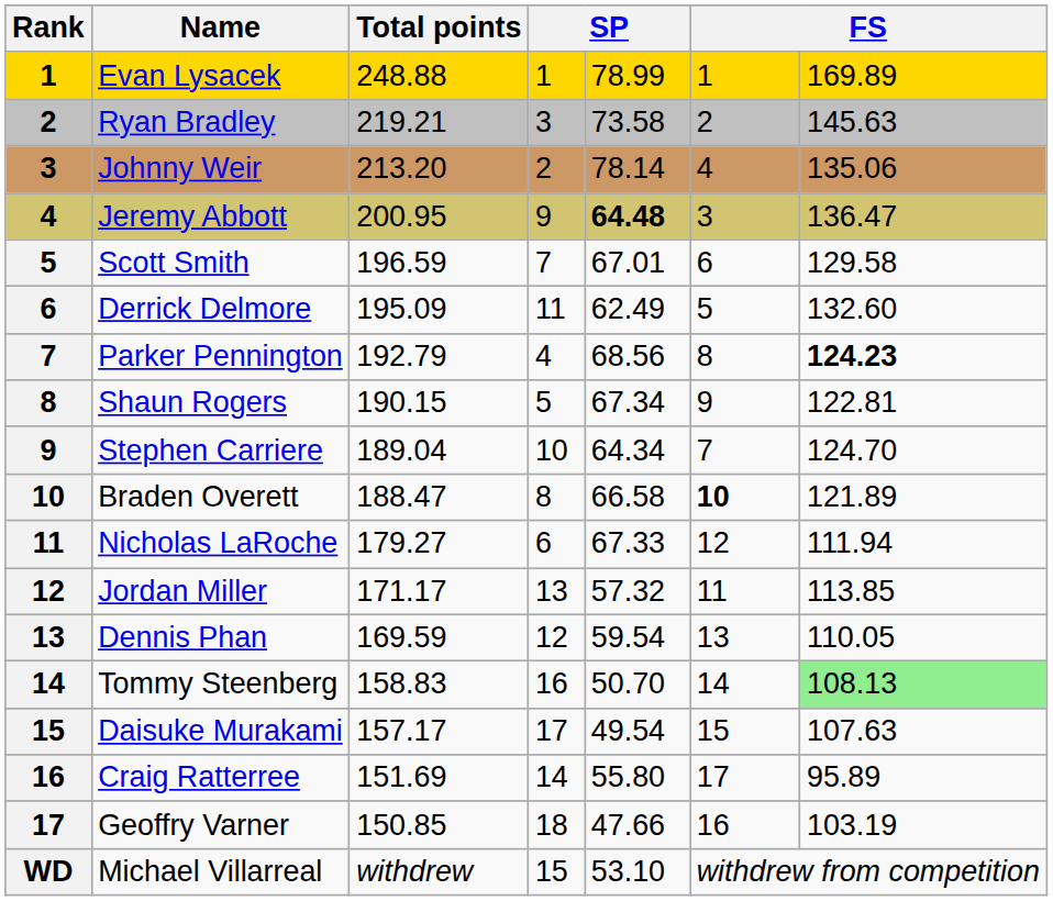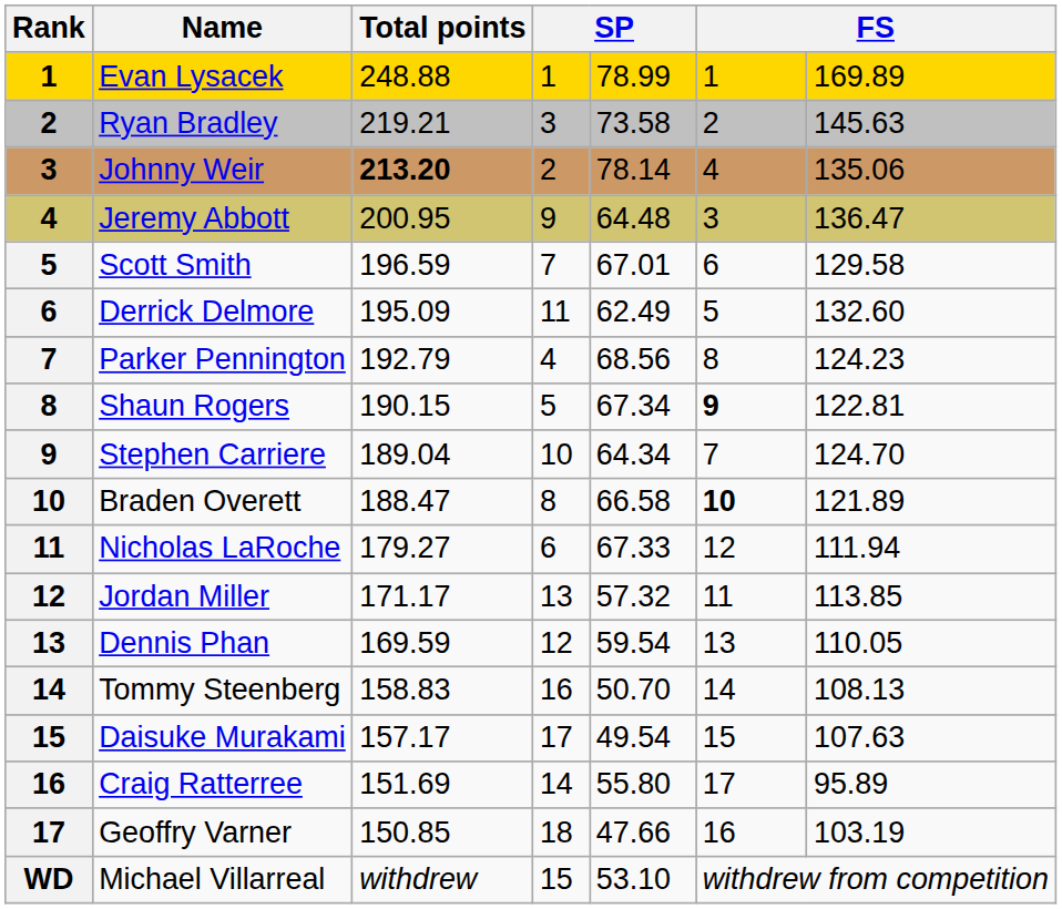Johnny Weir | Total points: normal -> bold
Jeremy Abbott | column 5: bold -> normal
Parker Pennington | column 7: bold -> normal
Shaun Rogers | column 6: normal -> bold
Tommy Steenberg | column 7: lightgreen background -> no background
